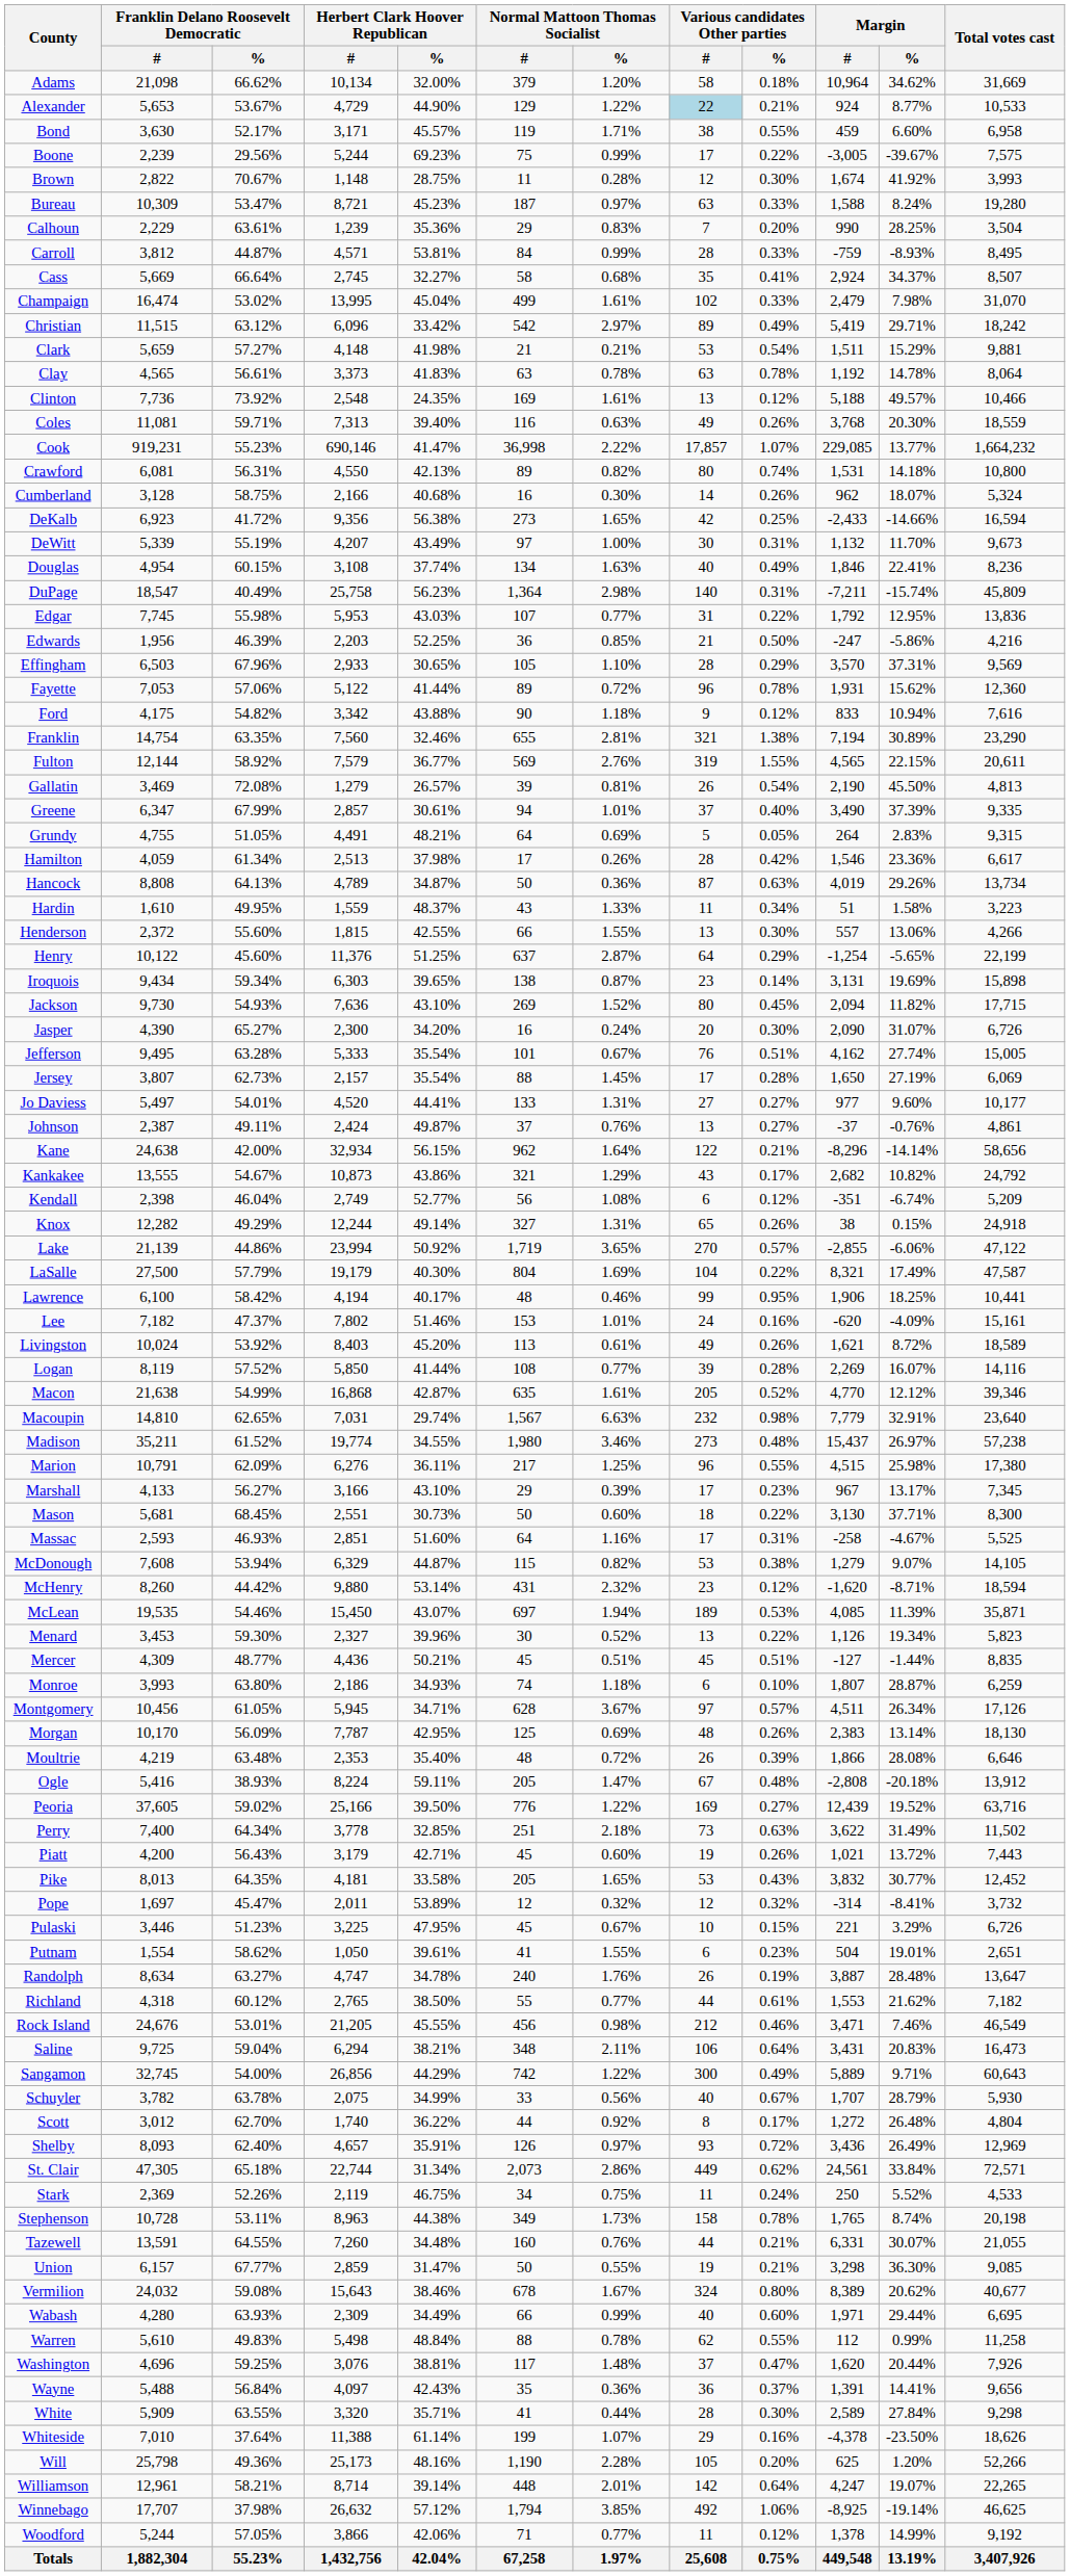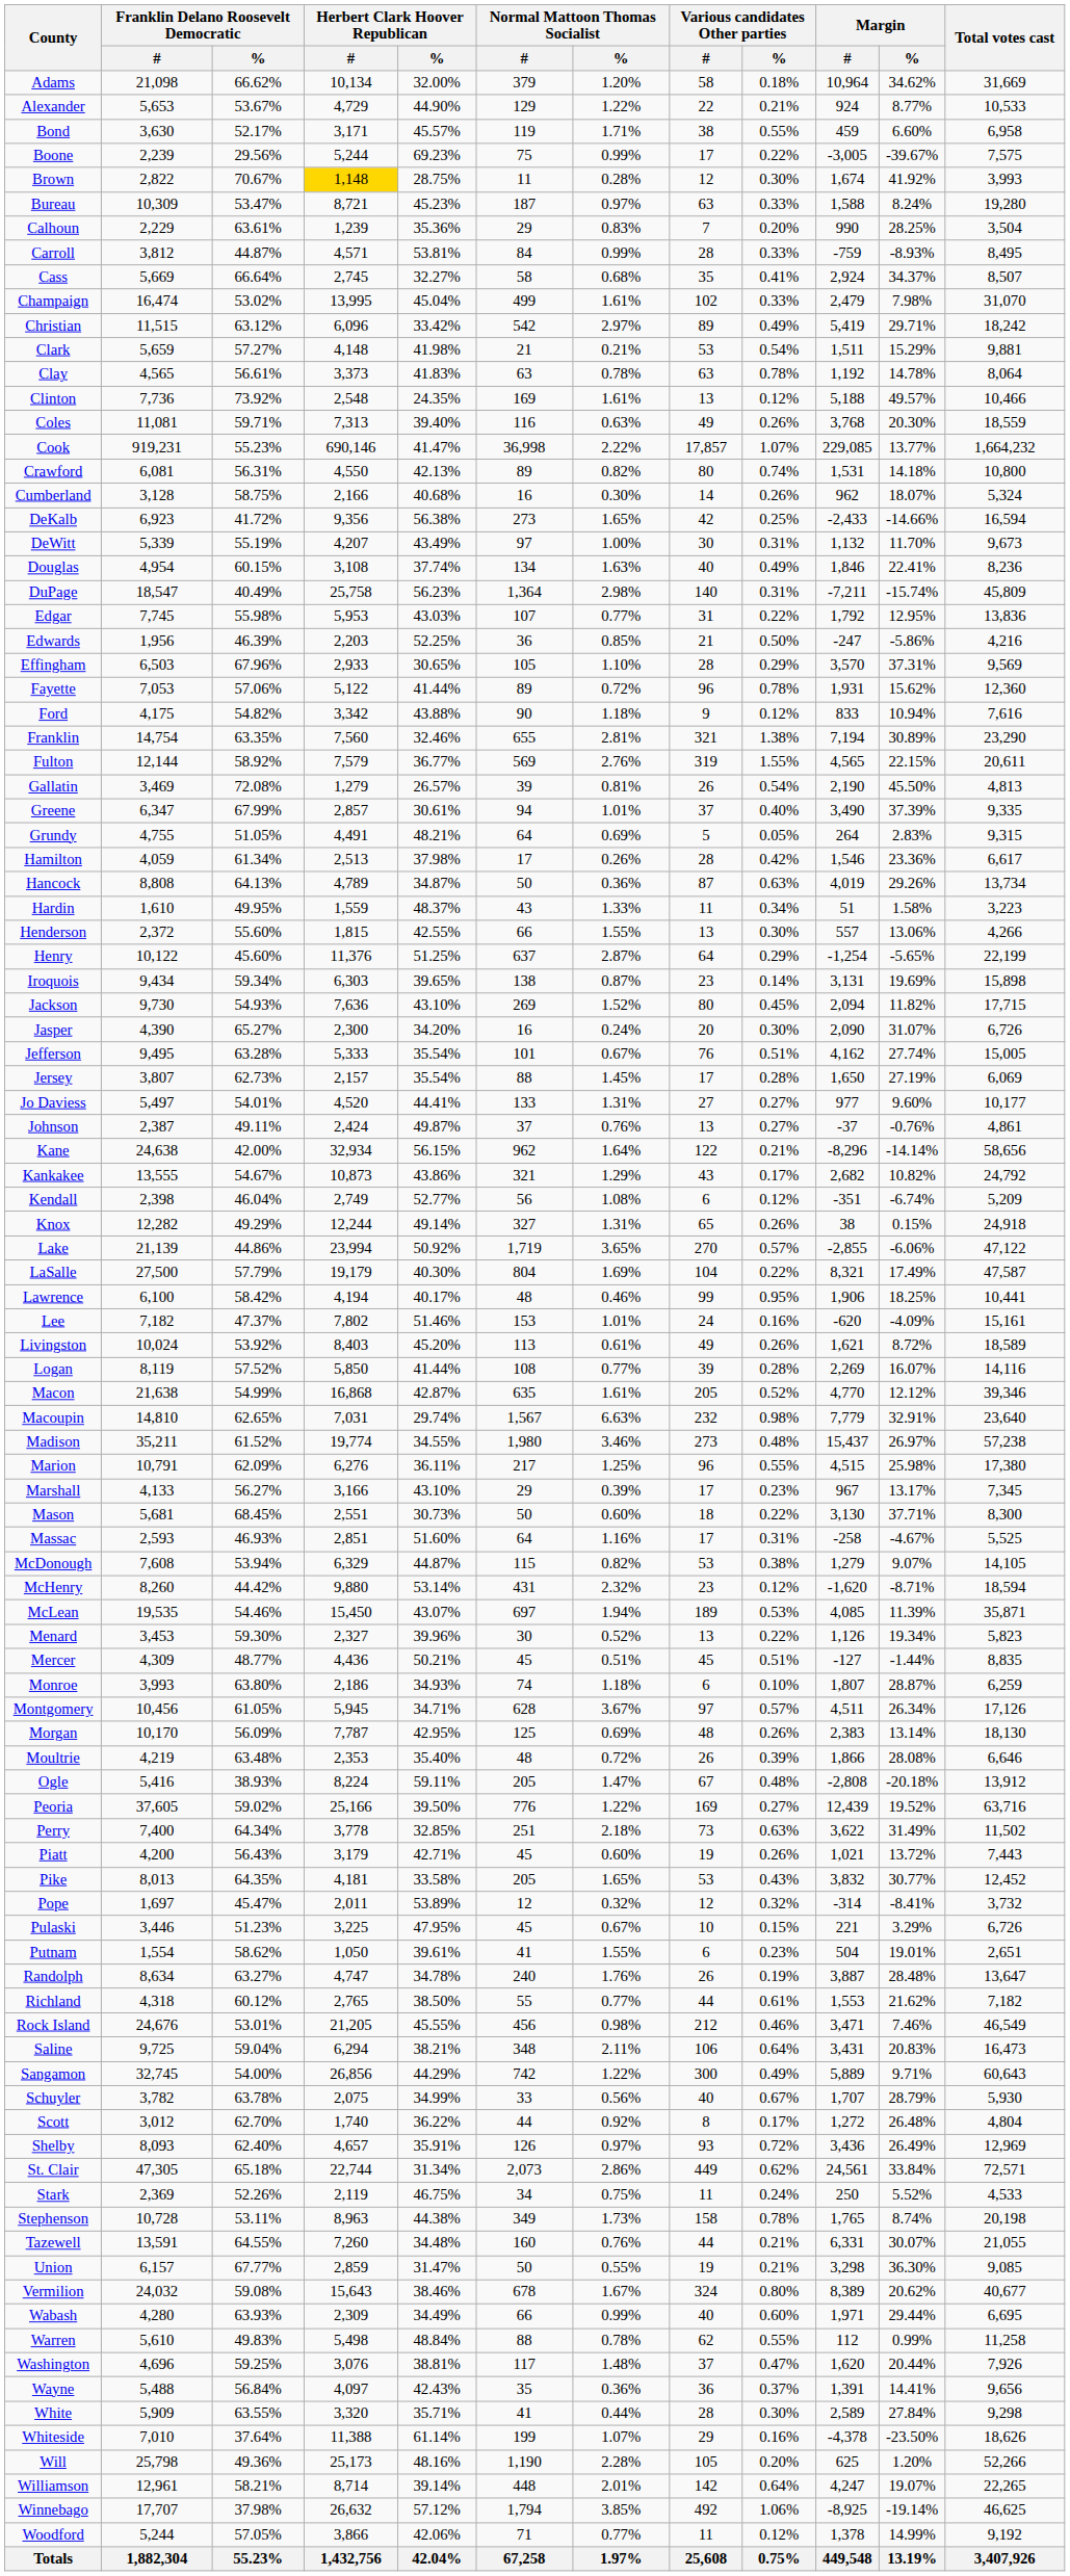Alexander | Various candidates Other parties / #: lightblue background -> no background
Brown | Herbert Clark Hoover Republican / #: no background -> gold background
